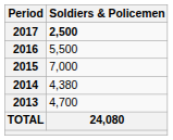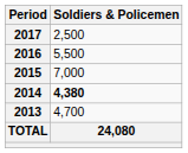2017 | Soldiers & Policemen: bold -> normal
2014 | Soldiers & Policemen: normal -> bold
